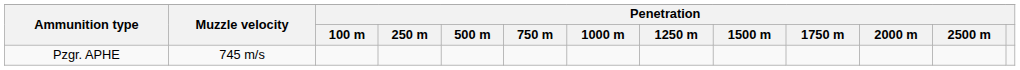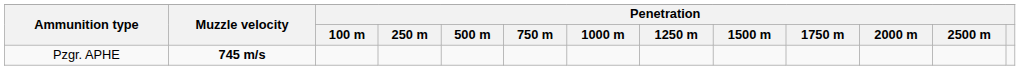Pzgr. APHE | Muzzle velocity: normal -> bold
